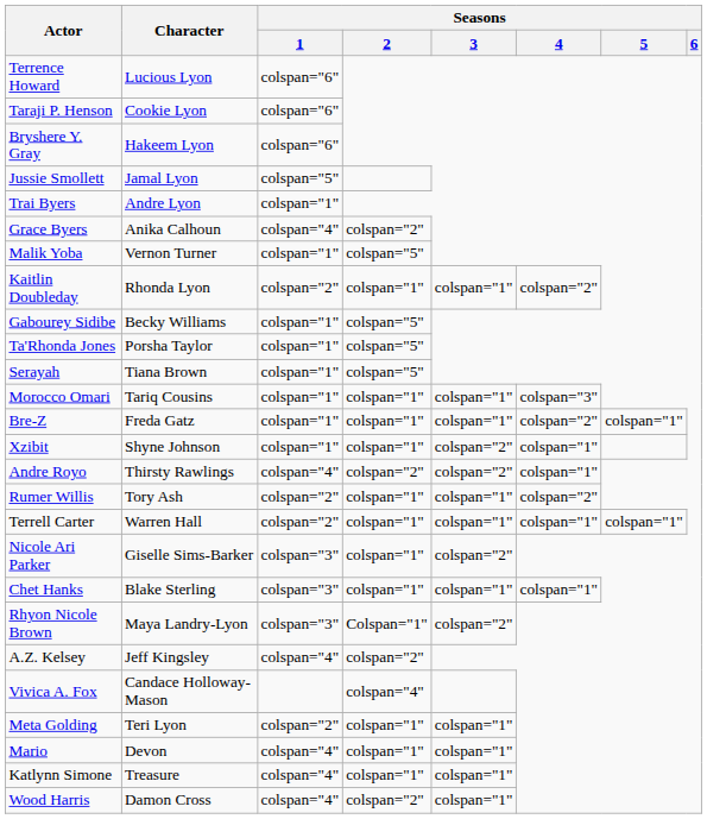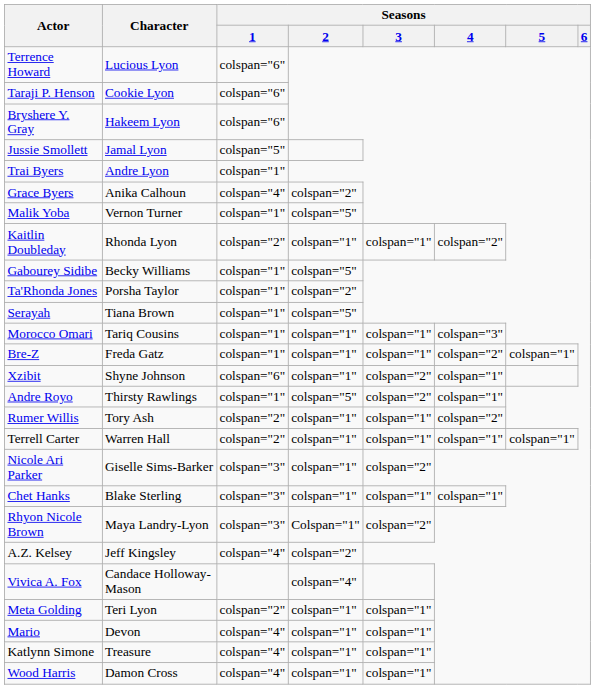Ta'Rhonda Jones | Seasons / 2: colspan="5" -> colspan="2"
Xzibit | Seasons / 1: colspan="1" -> colspan="6"
Andre Royo | Seasons / 1: colspan="4" -> colspan="1"
Andre Royo | Seasons / 2: colspan="2" -> colspan="5"
Wood Harris | Seasons / 2: colspan="2" -> colspan="1"
